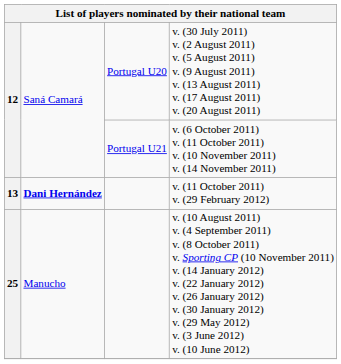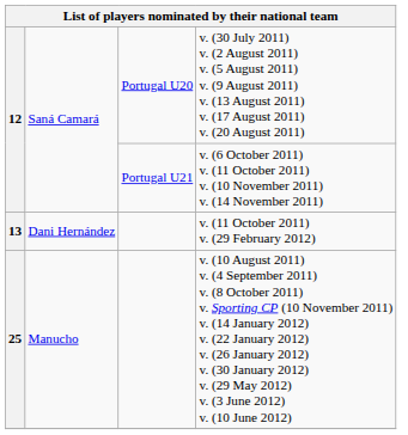v. (11 October 2011) v. (29 February 2012) | column 2: bold -> normal
